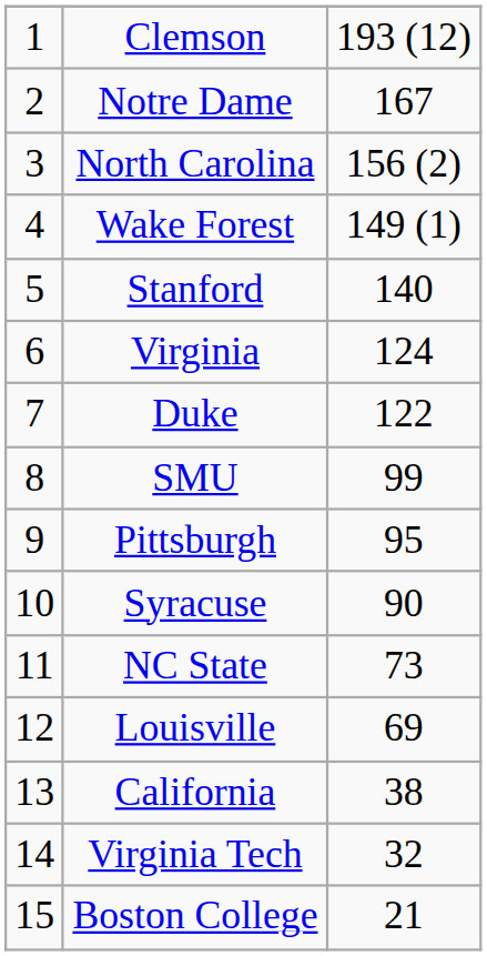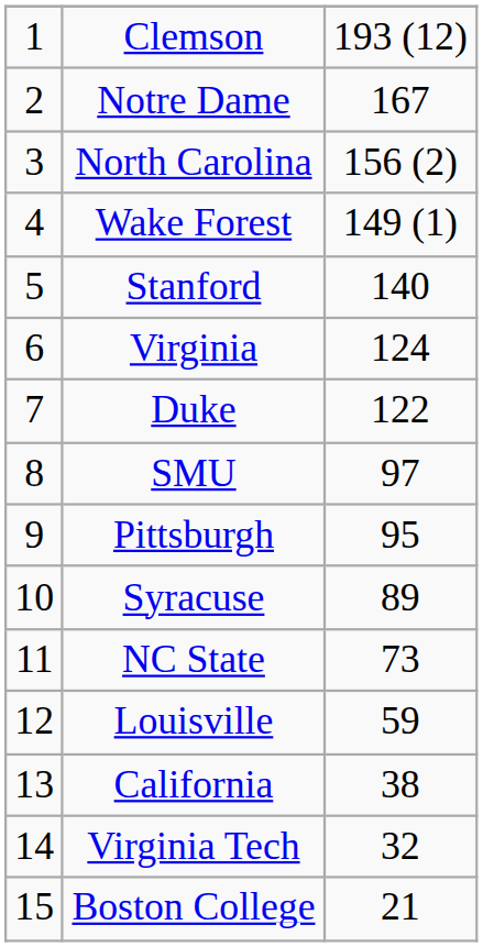SMU | column 3: 99 -> 97
Syracuse | column 3: 90 -> 89
Louisville | column 3: 69 -> 59
